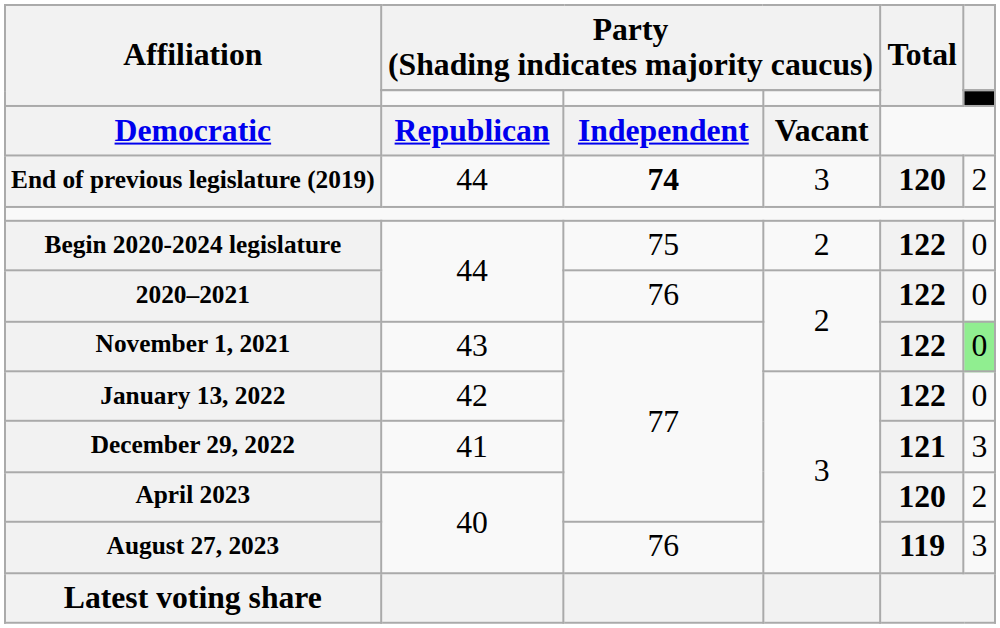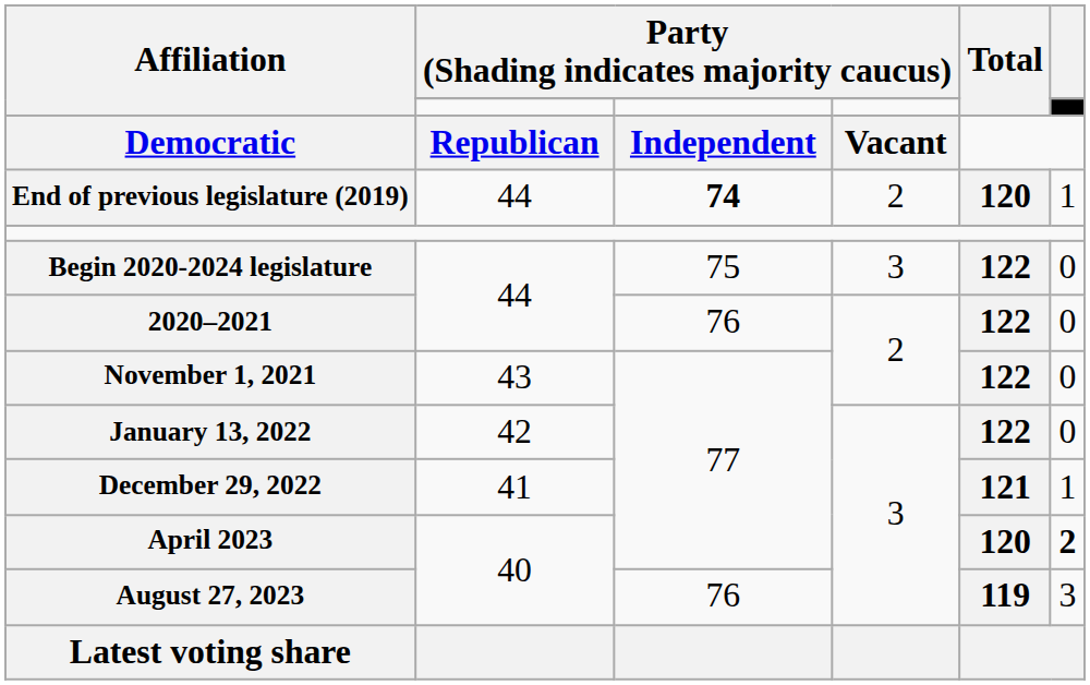End of previous legislature (2019) | column 4: 3 -> 2
End of previous legislature (2019) | column 6: 2 -> 1
Begin 2020-2024 legislature | column 4: 2 -> 3
November 1, 2021 | column 6: lightgreen background -> no background
December 29, 2022 | column 6: 3 -> 1
April 2023 | column 6: normal -> bold
